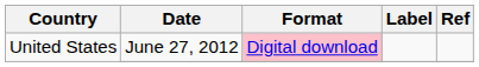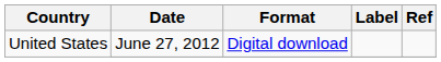United States / June 27, 2012 | Format: pink background -> no background
